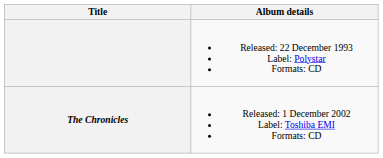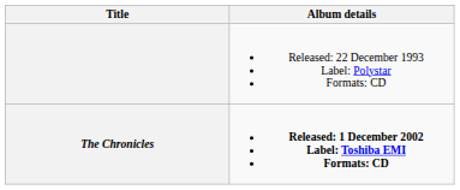The Chronicles | Album details: normal -> bold
